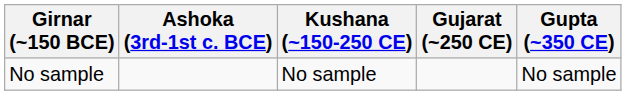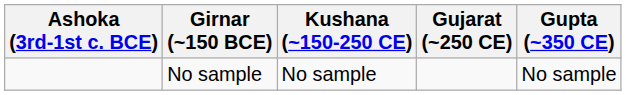columns swapped: Ashoka (3rd-1st c. BCE) <-> Girnar (~150 BCE)
